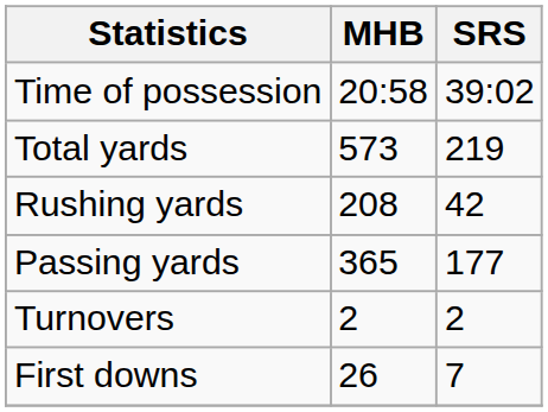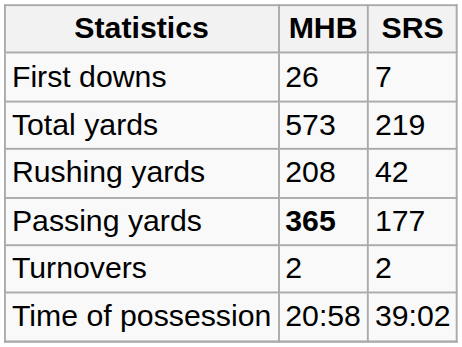rows swapped: First downs <-> Time of possession
Passing yards | MHB: normal -> bold
